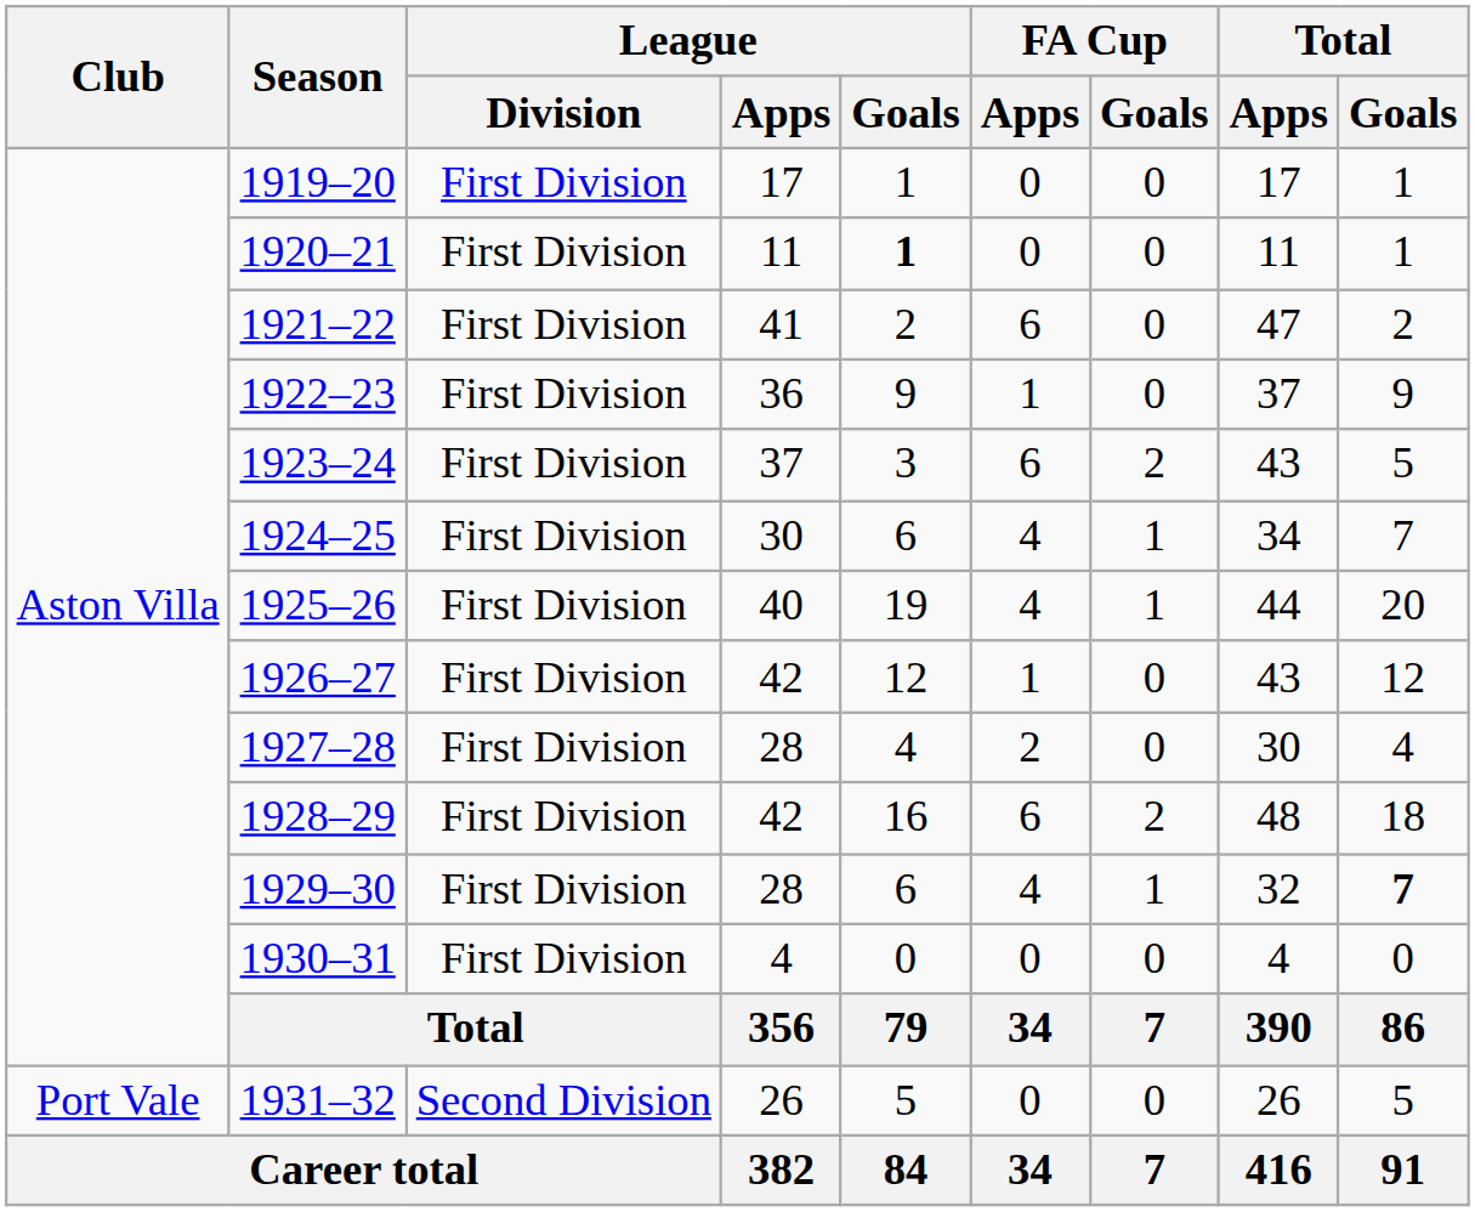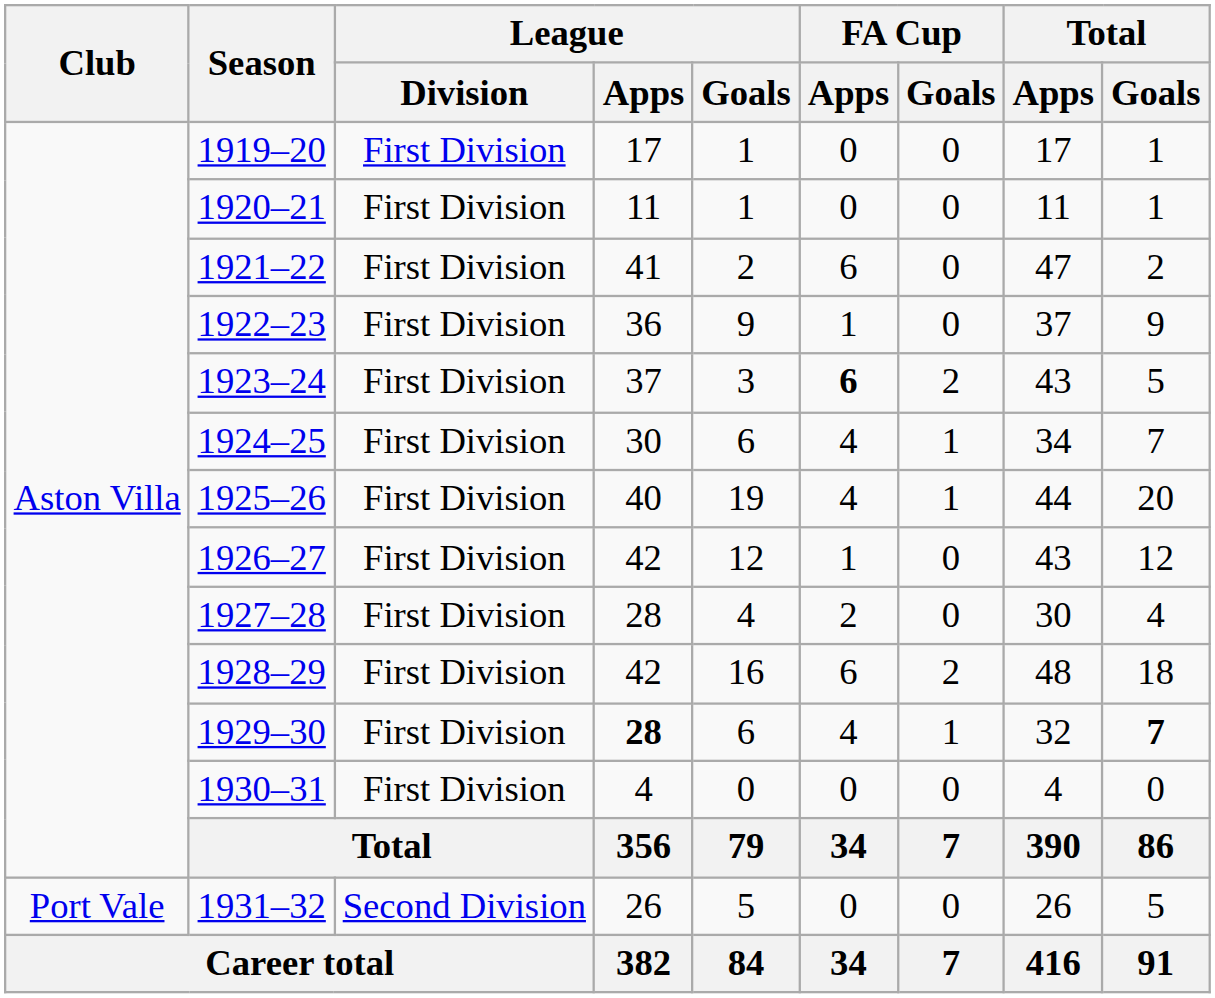1920–21 | League / Goals: bold -> normal
1923–24 | FA Cup / Apps: normal -> bold
1929–30 | League / Apps: normal -> bold
